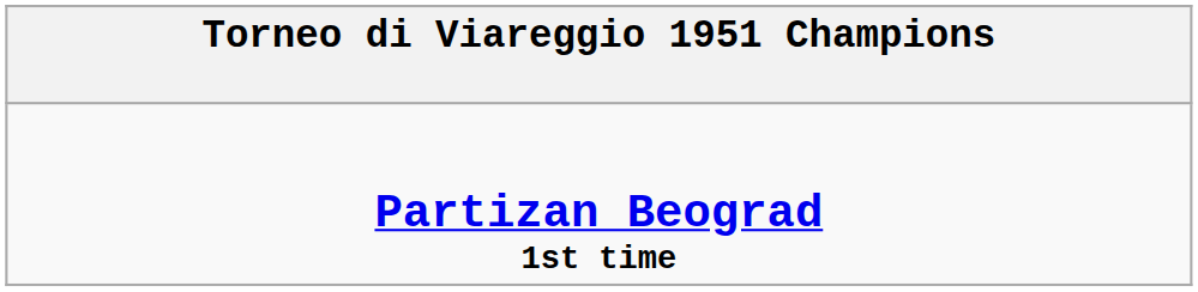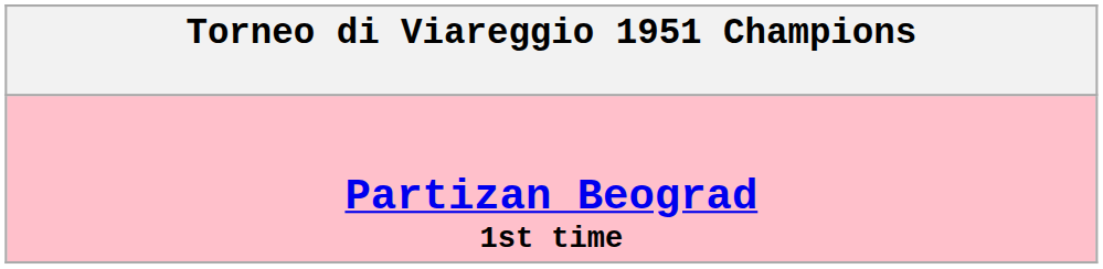row 2 | column 1: no background -> pink background
